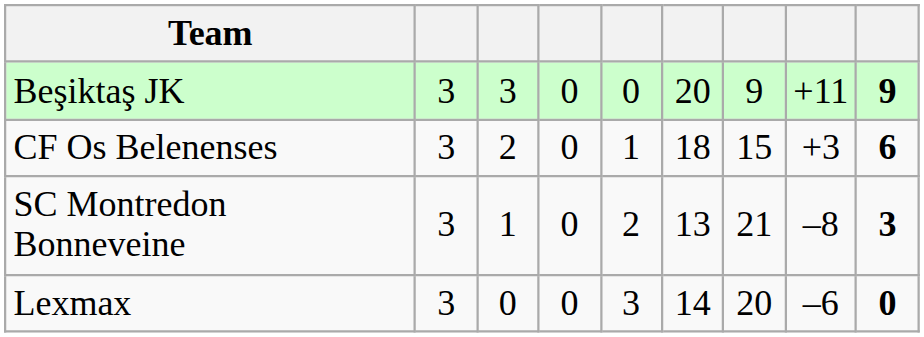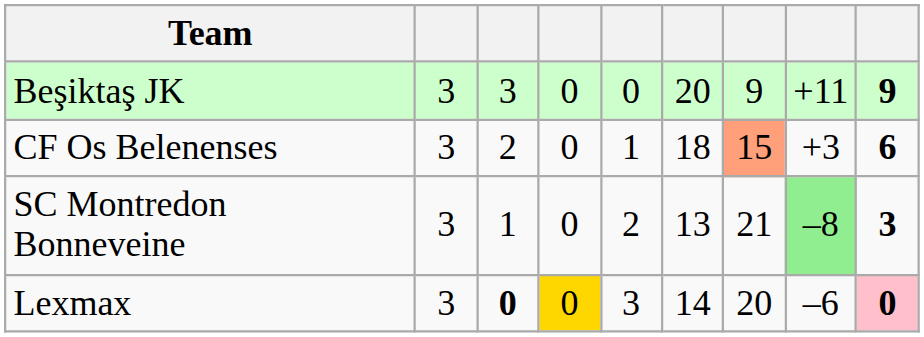CF Os Belenenses | column 7: no background -> lightsalmon background
SC Montredon Bonneveine | column 8: no background -> lightgreen background
Lexmax | column 3: normal -> bold
Lexmax | column 4: no background -> gold background
Lexmax | column 9: no background -> pink background
